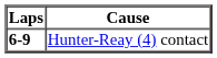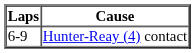Hunter-Reay (4) contact | Laps: bold -> normal
